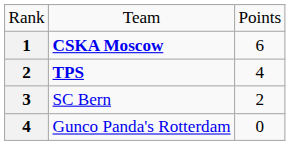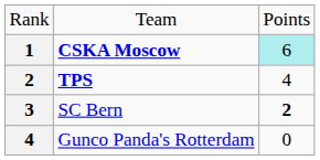CSKA Moscow | column 3: no background -> paleturquoise background
SC Bern | column 3: normal -> bold
